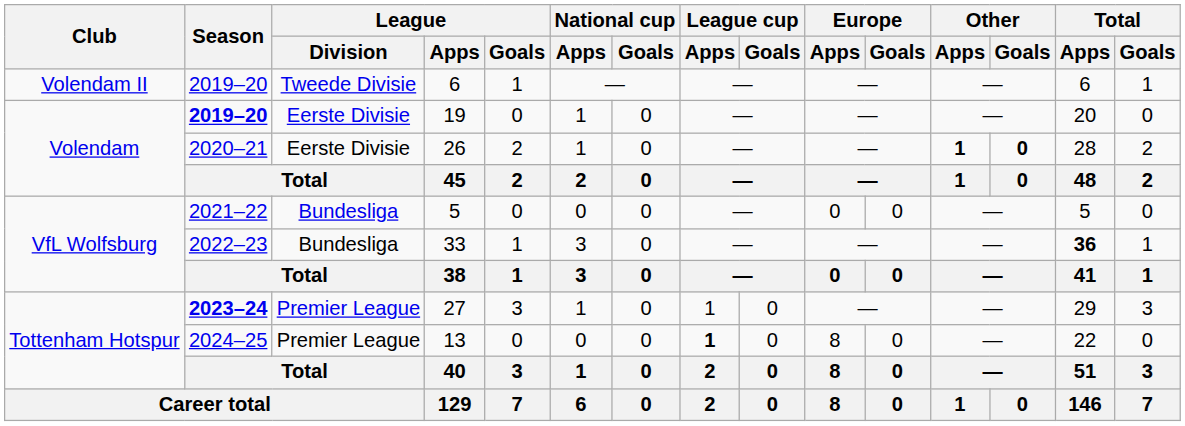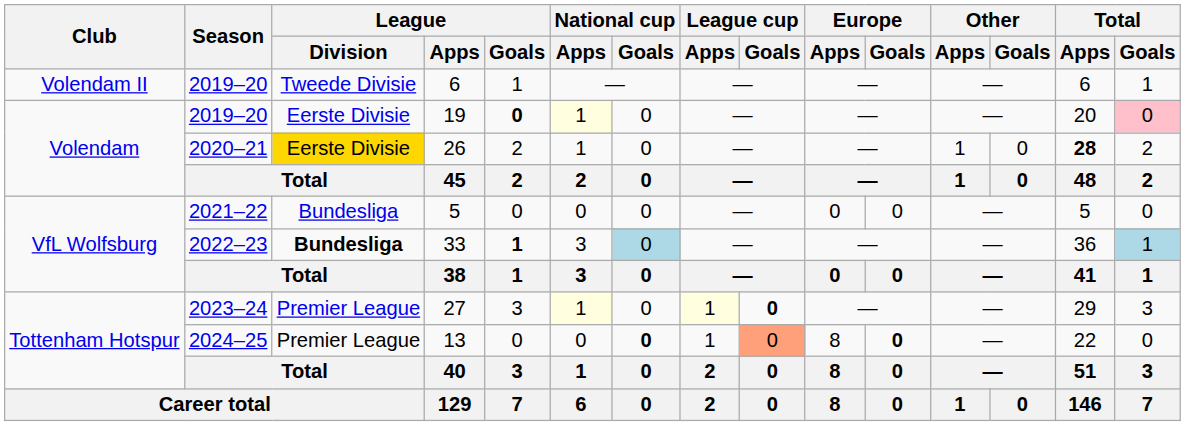19 | Season: bold -> normal
19 | League / Goals: normal -> bold
19 | National cup / Apps: no background -> lightyellow background
19 | Total / Goals: no background -> pink background
26 | League / Division: no background -> gold background
26 | Other / Apps: bold -> normal
26 | Other / Goals: bold -> normal
26 | Total / Apps: normal -> bold
33 | League / Division: normal -> bold
33 | League / Goals: normal -> bold
33 | National cup / Goals: no background -> lightblue background
33 | Total / Apps: bold -> normal
33 | Total / Goals: no background -> lightblue background
27 | Season: bold -> normal
27 | National cup / Apps: no background -> lightyellow background
27 | League cup / Apps: no background -> lightyellow background
27 | League cup / Goals: normal -> bold
13 | National cup / Goals: normal -> bold
13 | League cup / Apps: bold -> normal
13 | League cup / Goals: no background -> lightsalmon background
13 | Europe / Goals: normal -> bold
